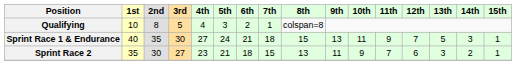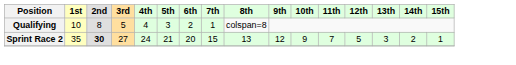- row: Sprint Race 1 & Endurance | 40 | 35 | 30 | 27 | 24 | 21 | 18 | 15 | 13 | 11 | 9 | 7 | 5 | 3 | 1
Sprint Race 2 | 2nd: normal -> bold
Sprint Race 2 | 4th: 23 -> 24
Sprint Race 2 | 6th: 18 -> 20
Sprint Race 2 | 9th: 11 -> 12
Sprint Race 2 | 12th: 6 -> 5
